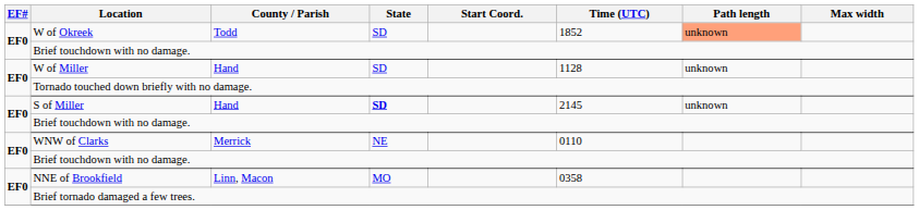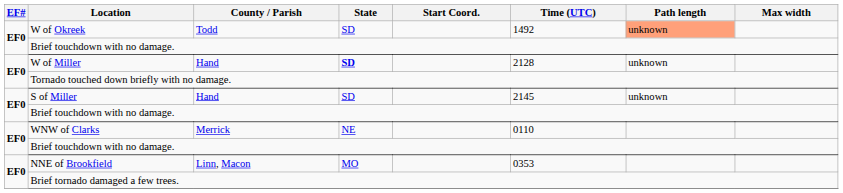W of Okreek | Time (UTC): 1852 -> 1492
W of Miller | State: normal -> bold
W of Miller | Time (UTC): 1128 -> 2128
S of Miller | State: bold -> normal
NNE of Brookfield | Time (UTC): 0358 -> 0353
